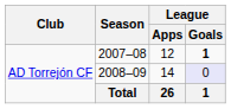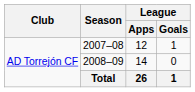2007–08 | League / Goals: bold -> normal
2008–09 | League / Goals: lavender background -> no background
